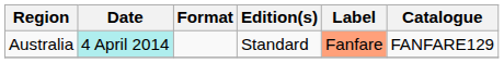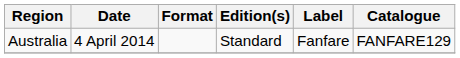Australia | Date: paleturquoise background -> no background
Australia | Label: lightsalmon background -> no background
